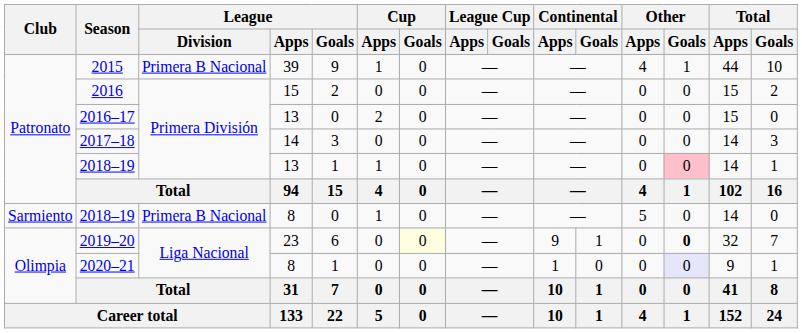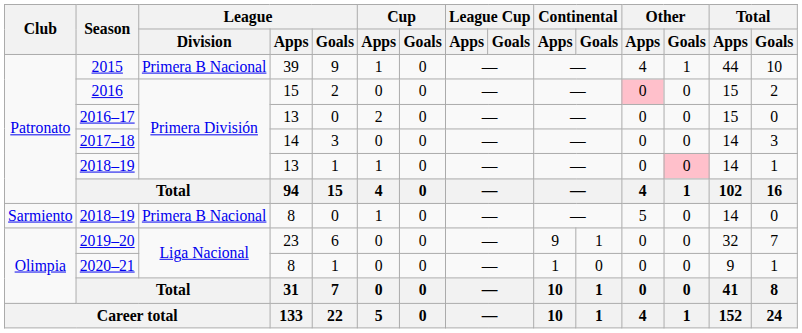2016 | Other / Apps: no background -> pink background
2019–20 | Cup / Goals: lightyellow background -> no background
2019–20 | Other / Goals: bold -> normal
2020–21 | Other / Goals: lavender background -> no background
